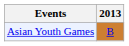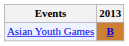Asian Youth Games | 2013: normal -> bold
